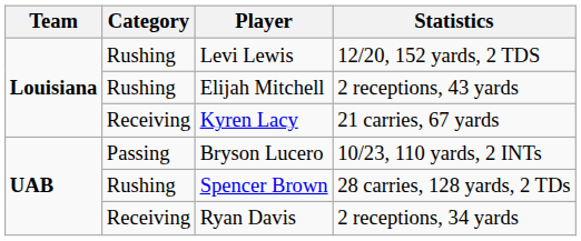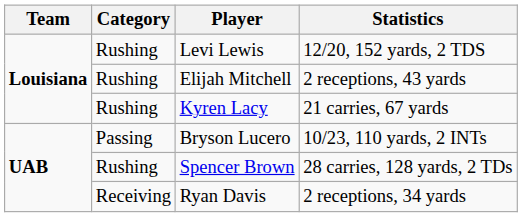Kyren Lacy | Category: Receiving -> Rushing
